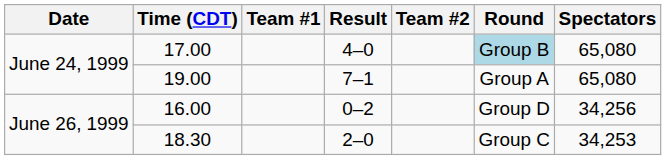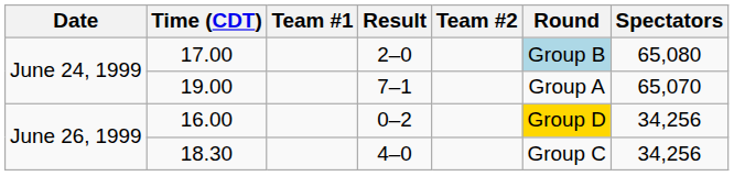17.00 | Result: 4–0 -> 2–0
19.00 | Spectators: 65,080 -> 65,070
16.00 | Round: no background -> gold background
18.30 | Result: 2–0 -> 4–0
18.30 | Spectators: 34,253 -> 34,256
